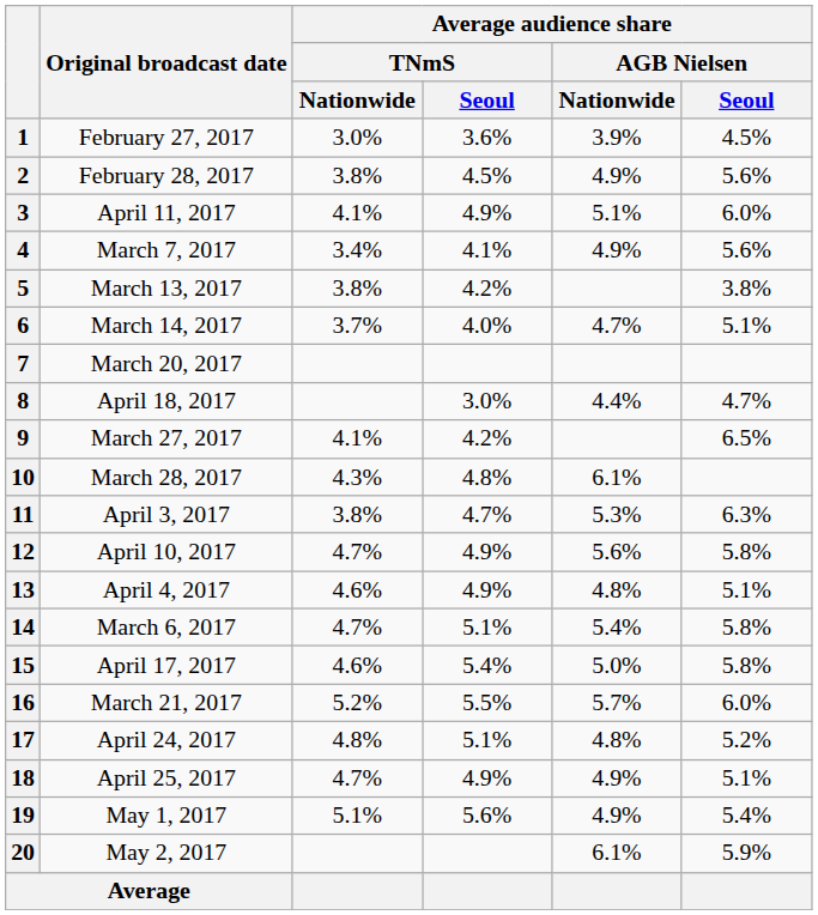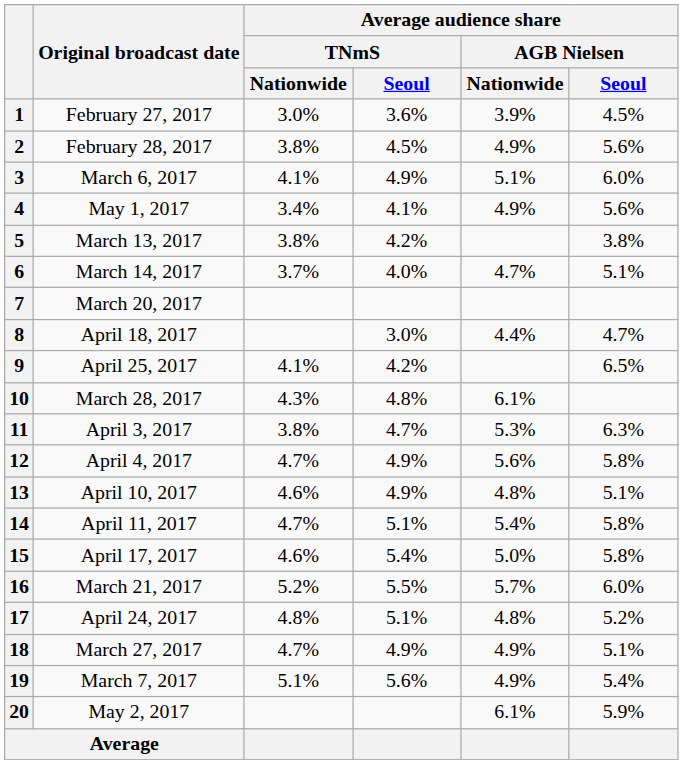3 | Original broadcast date: April 11, 2017 -> March 6, 2017
4 | Original broadcast date: March 7, 2017 -> May 1, 2017
9 | Original broadcast date: March 27, 2017 -> April 25, 2017
12 | Original broadcast date: April 10, 2017 -> April 4, 2017
13 | Original broadcast date: April 4, 2017 -> April 10, 2017
14 | Original broadcast date: March 6, 2017 -> April 11, 2017
18 | Original broadcast date: April 25, 2017 -> March 27, 2017
19 | Original broadcast date: May 1, 2017 -> March 7, 2017
